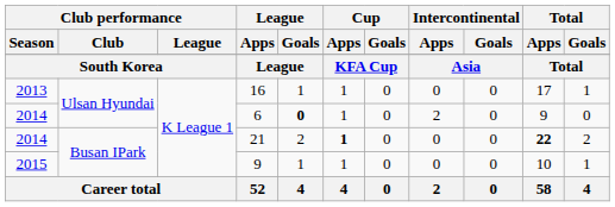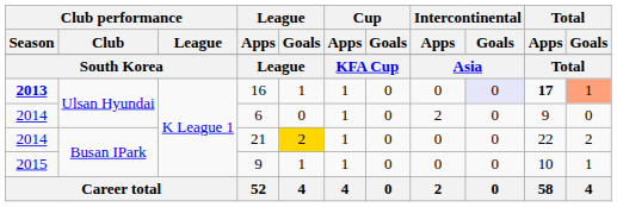16 | Club performance / Season: normal -> bold
16 | Intercontinental / Goals: no background -> lavender background
16 | Total / Apps: normal -> bold
16 | Total / Goals: no background -> lightsalmon background
6 | League / Goals: bold -> normal
21 | League / Goals: no background -> gold background
21 | Cup / Apps: bold -> normal
21 | Total / Apps: bold -> normal
